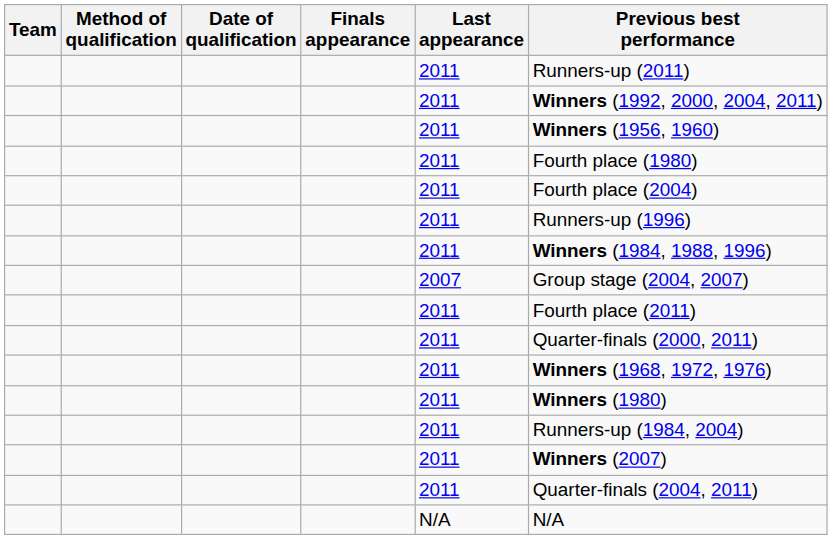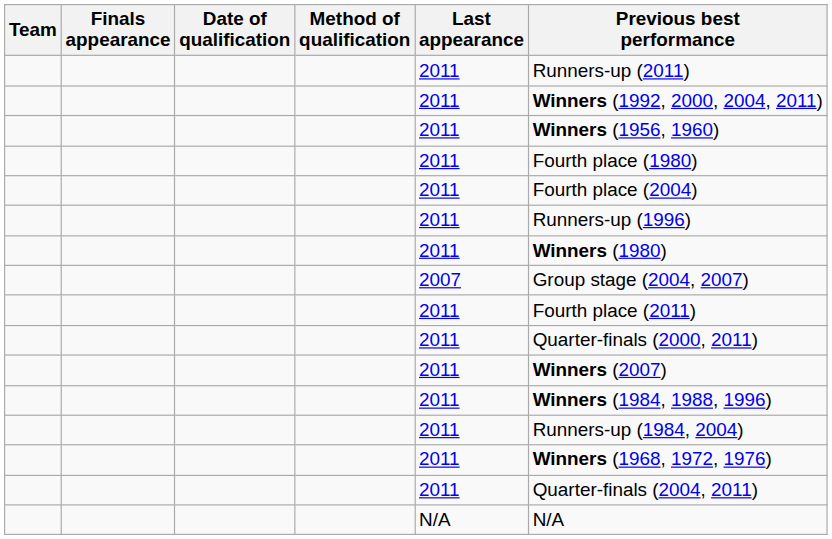columns swapped: Method of qualification <-> Finals appearance
row 8 | Previous best performance: Winners (1984, 1988, 1996) -> Winners (1980)
row 12 | Previous best performance: Winners (1968, 1972, 1976) -> Winners (2007)
row 13 | Previous best performance: Winners (1980) -> Winners (1984, 1988, 1996)
row 15 | Previous best performance: Winners (2007) -> Winners (1968, 1972, 1976)
